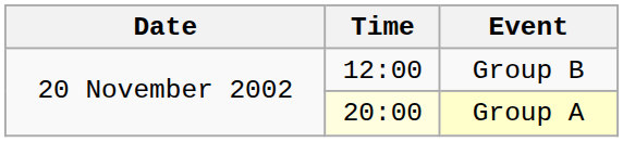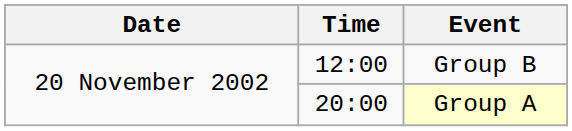Group A | Time: lightyellow background -> no background
